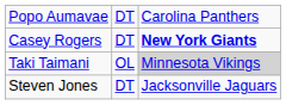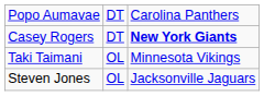Taki Taimani | column 3: lightgrey background -> no background
Steven Jones | column 2: DT -> OL
